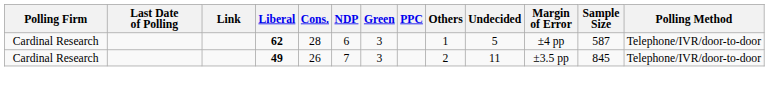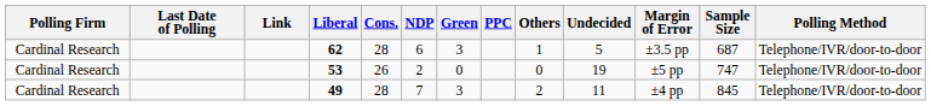62 | Margin of Error: ±4 pp -> ±3.5 pp
62 | Sample Size: 587 -> 687
+ row: Cardinal Research | 53 | 26 | 2 | 0 | 0 | 19 | ±5 pp | 747 | Telephone/IVR/door-to-door
49 | Cons.: 26 -> 28
49 | Margin of Error: ±3.5 pp -> ±4 pp
